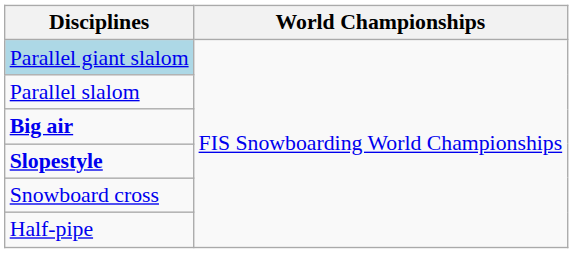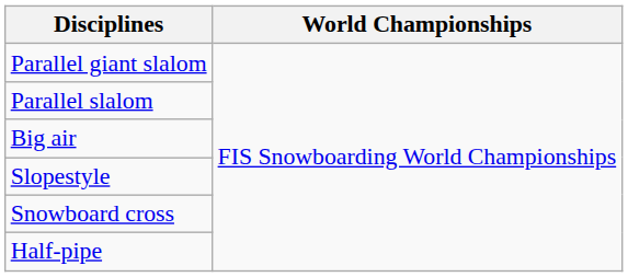Parallel giant slalom | Disciplines: lightblue background -> no background
Big air | Disciplines: bold -> normal
Slopestyle | Disciplines: bold -> normal
